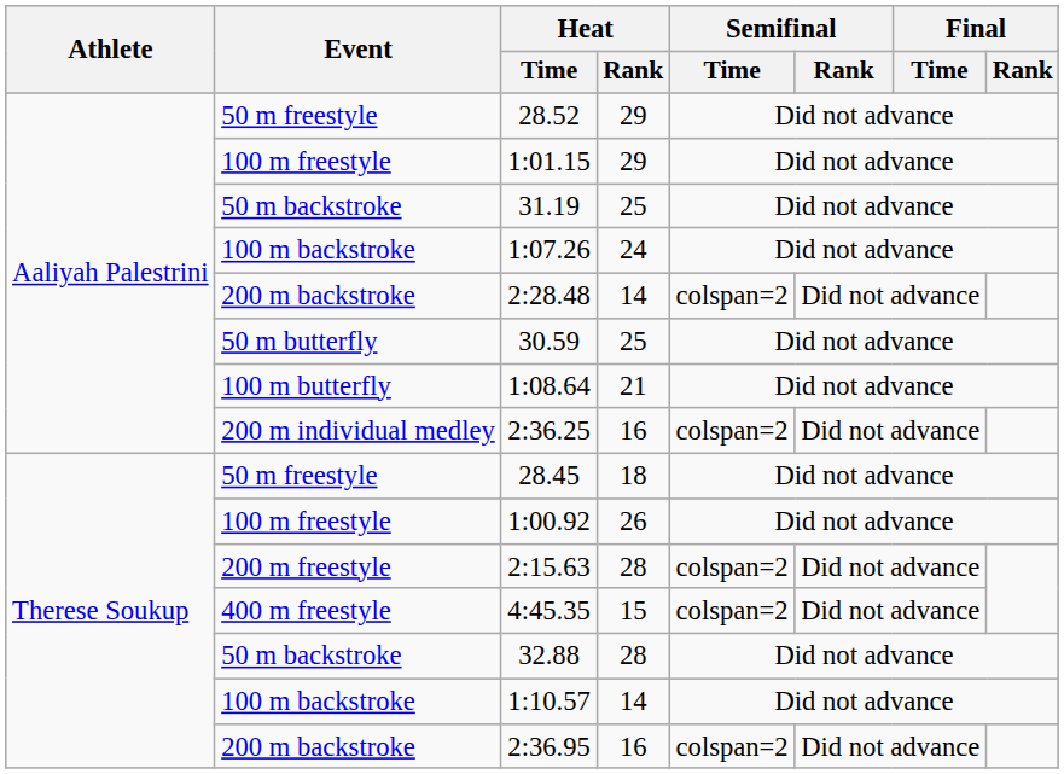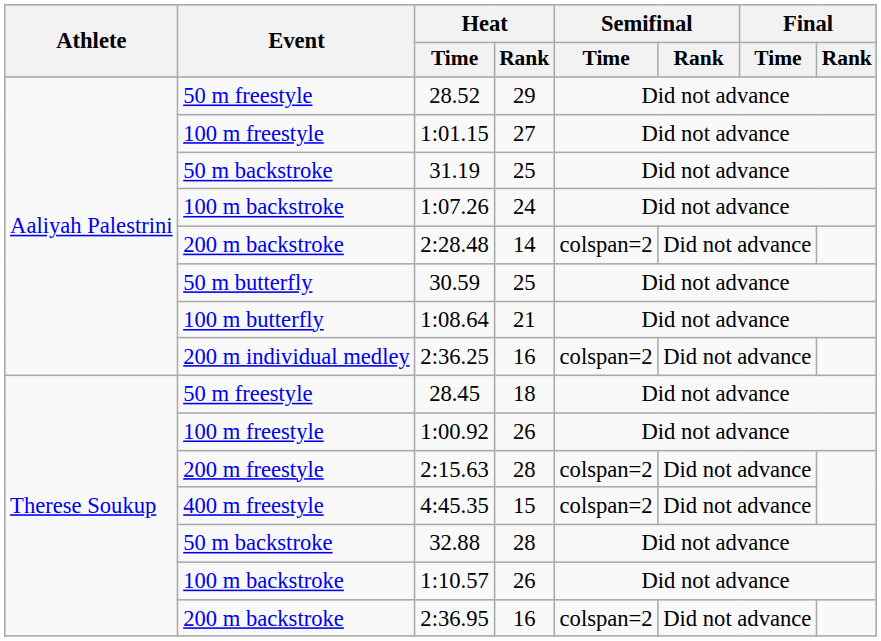1:01.15 | Heat / Rank: 29 -> 27
1:10.57 | Heat / Rank: 14 -> 26
